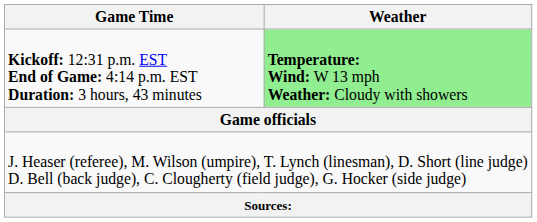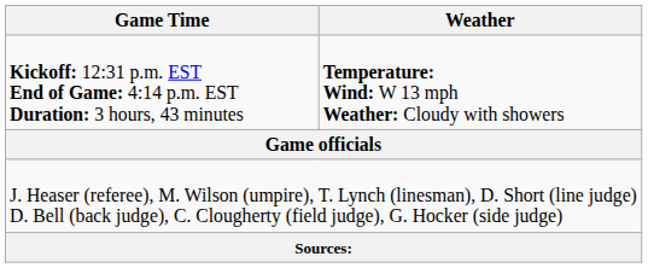row 2 | Weather: lightgreen background -> no background
